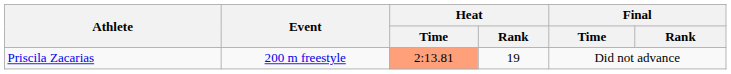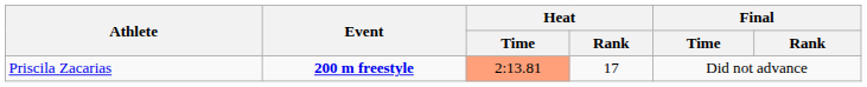Priscila Zacarias | Event: normal -> bold
Priscila Zacarias | Heat / Rank: 19 -> 17
